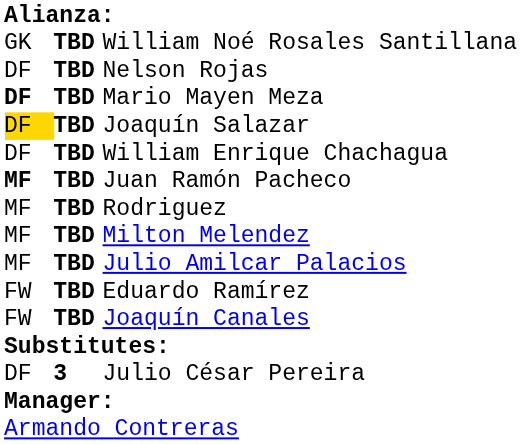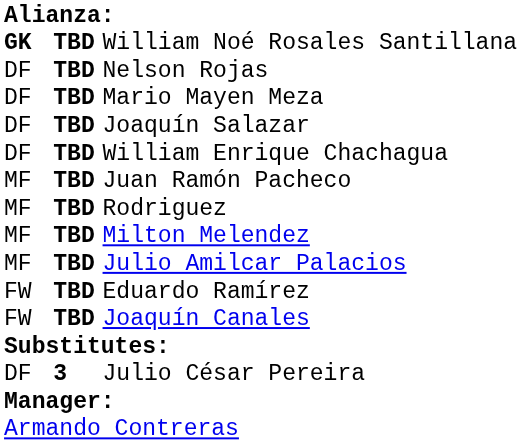William Noé Rosales Santillana | column 1: normal -> bold
Mario Mayen Meza | column 1: bold -> normal
Joaquín Salazar | column 1: gold background -> no background
Juan Ramón Pacheco | column 1: bold -> normal
